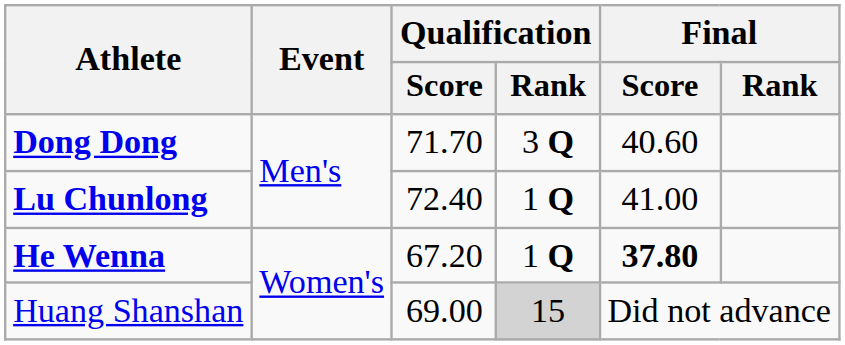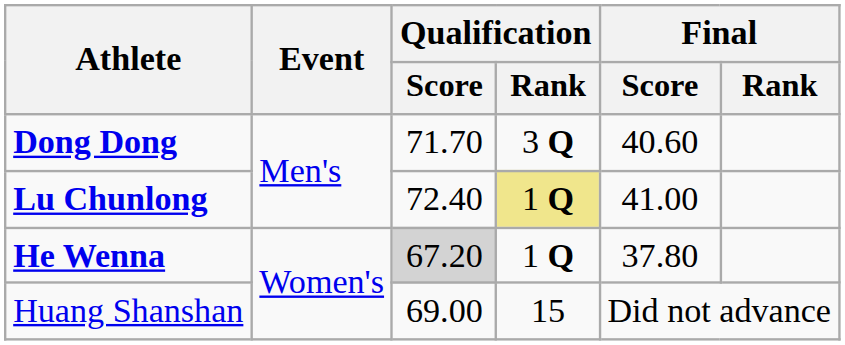Lu Chunlong | Qualification / Rank: no background -> khaki background
He Wenna | Qualification / Score: no background -> lightgrey background
He Wenna | Final / Score: bold -> normal
Huang Shanshan | Qualification / Rank: lightgrey background -> no background
